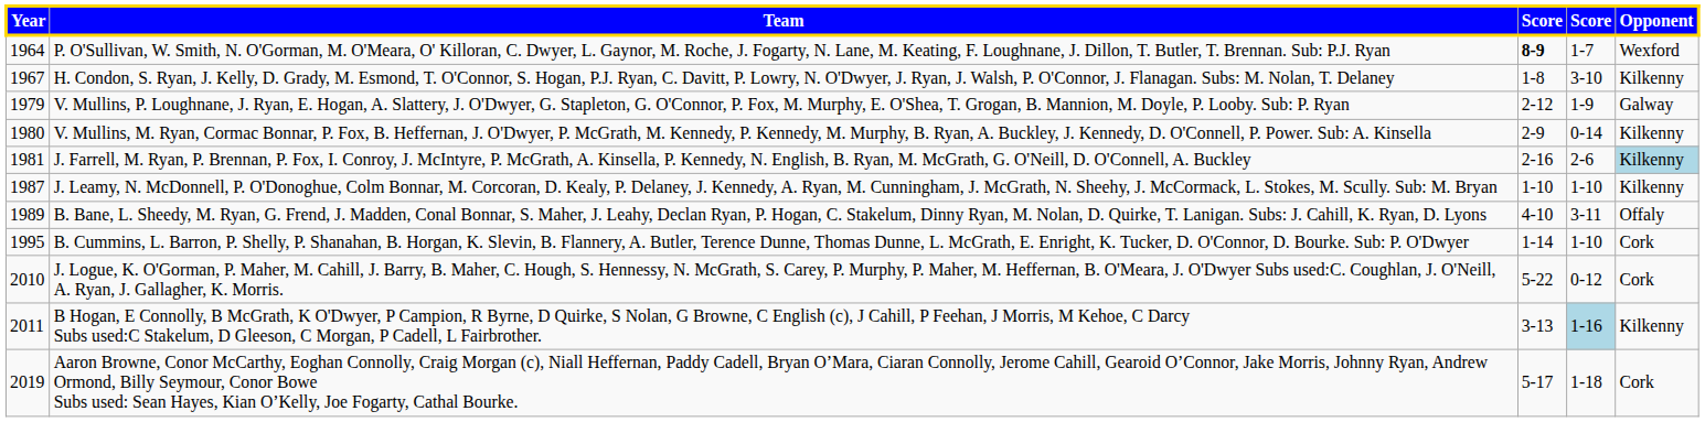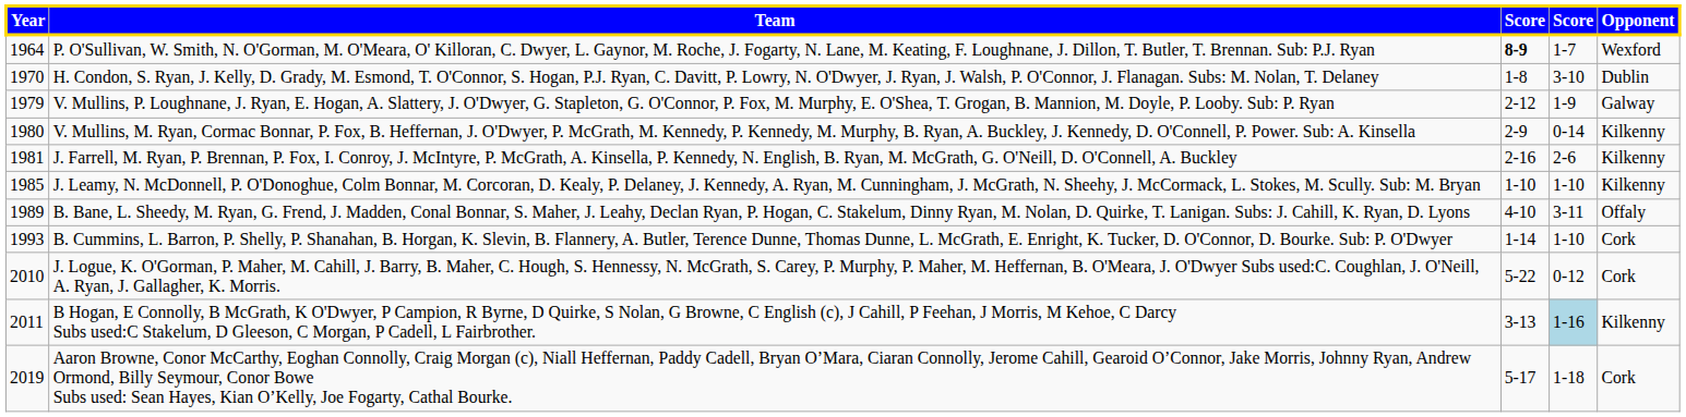row 3 | Year: 1967 -> 1970
row 3 | Opponent: Kilkenny -> Dublin
row 6 | Opponent: lightblue background -> no background
row 7 | Year: 1987 -> 1985
row 9 | Year: 1995 -> 1993
